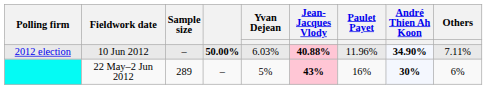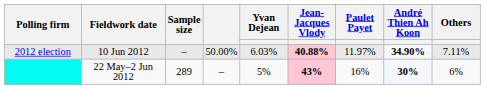2012 election | column 4: bold -> normal
2012 election | Paulet Payet: 11.96% -> 11.97%
